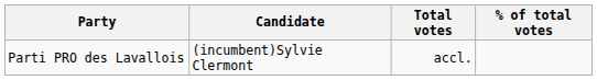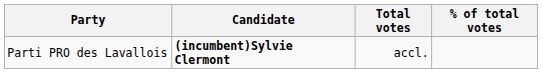Parti PRO des Lavallois | Candidate: normal -> bold
